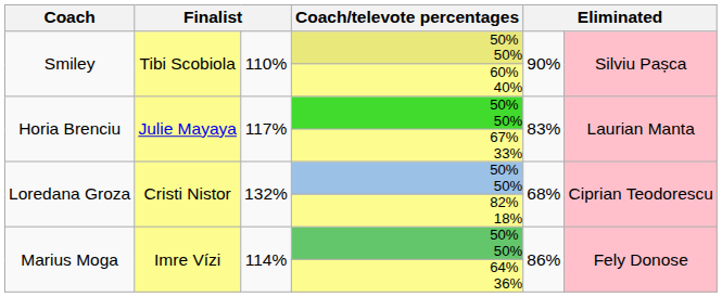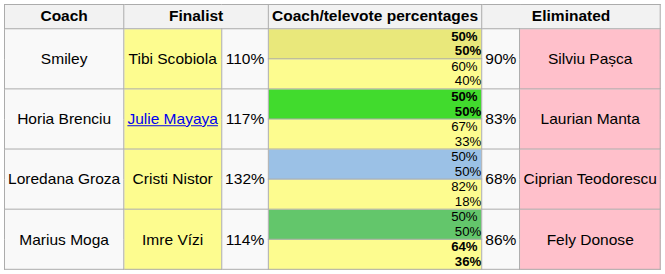Smiley / 50% 50% | Coach/televote percentages: normal -> bold
Horia Brenciu / 50% 50% | Coach/televote percentages: normal -> bold
64% 36% | Coach/televote percentages: normal -> bold
